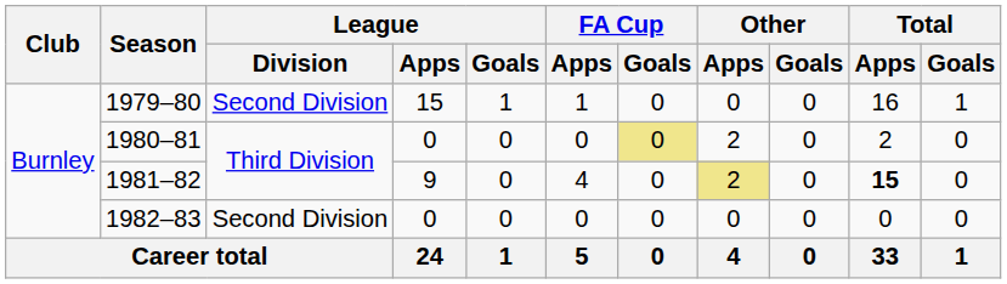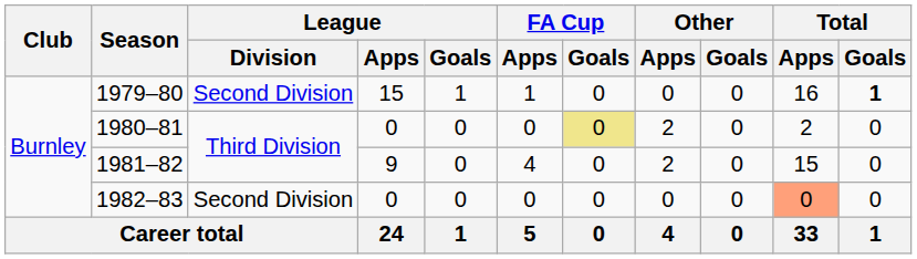1979–80 | Total / Goals: normal -> bold
1981–82 | Other / Apps: khaki background -> no background
1981–82 | Total / Apps: bold -> normal
1982–83 | Total / Apps: no background -> lightsalmon background
